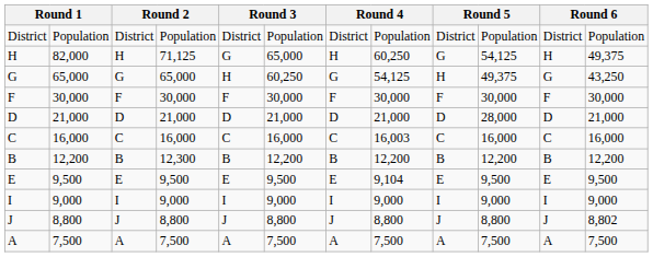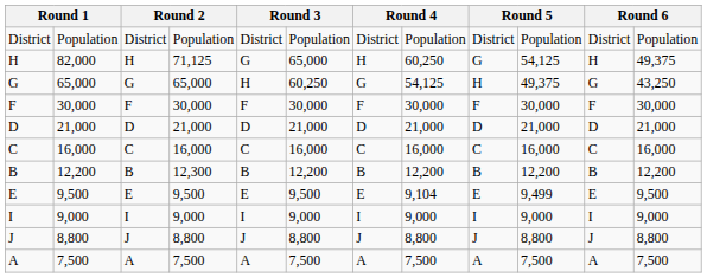row 6 | column 10: 28,000 -> 21,000
row 7 | column 8: 16,003 -> 16,000
row 9 | column 10: 9,500 -> 9,499
row 11 | column 12: 8,802 -> 8,800
